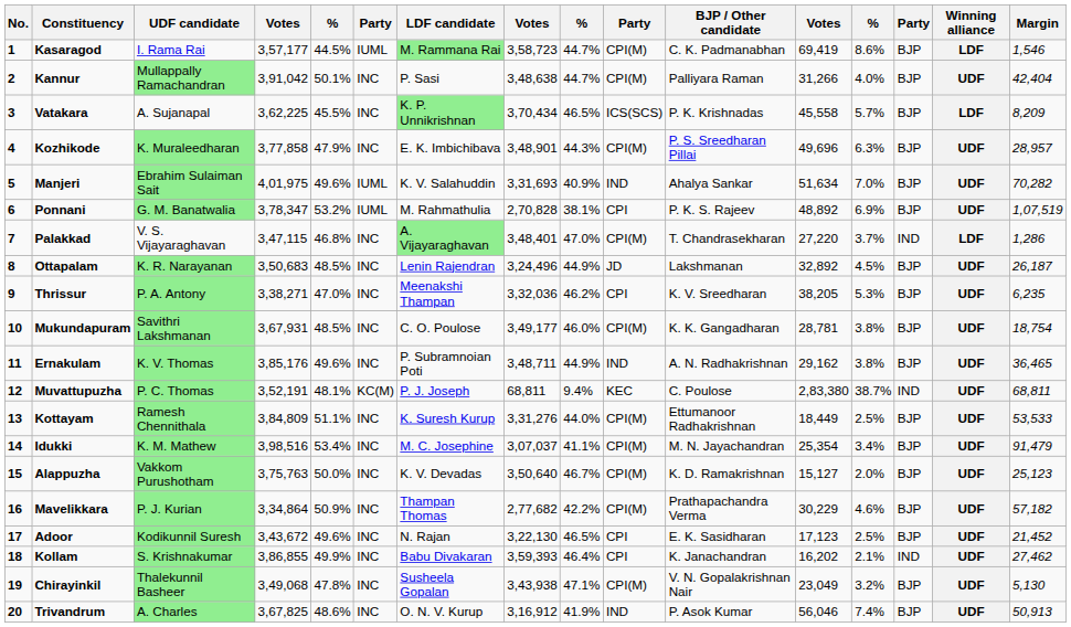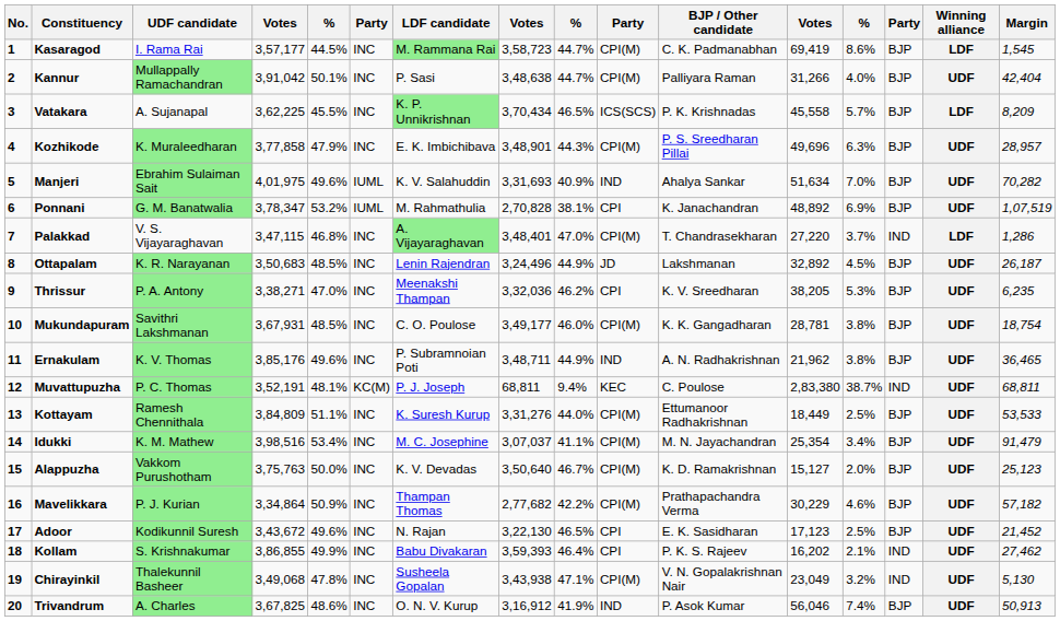Kasaragod | column 6: IUML -> INC
Kasaragod | Margin: 1,546 -> 1,545
Ponnani | BJP / Other candidate: P. K. S. Rajeev -> K. Janachandran
Ernakulam | column 12: 29,162 -> 21,962
Kollam | BJP / Other candidate: K. Janachandran -> P. K. S. Rajeev
Chirayinkil | column 14: BJP -> IND
